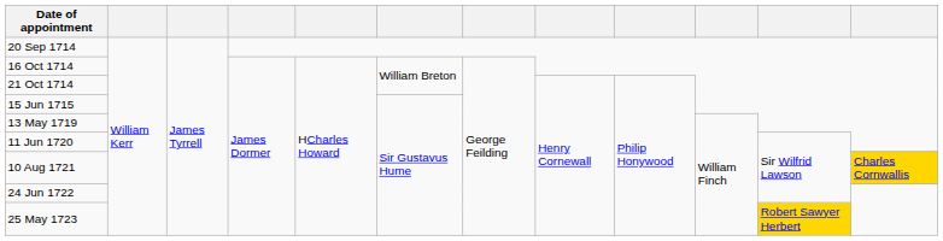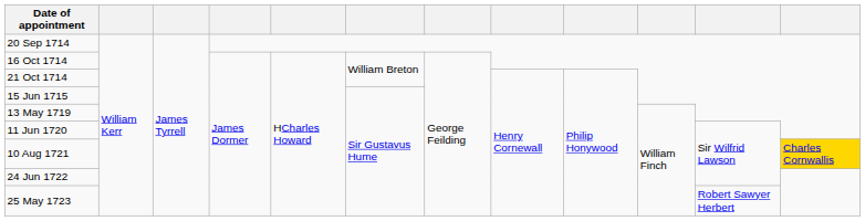25 May 1723 | column 11: gold background -> no background
